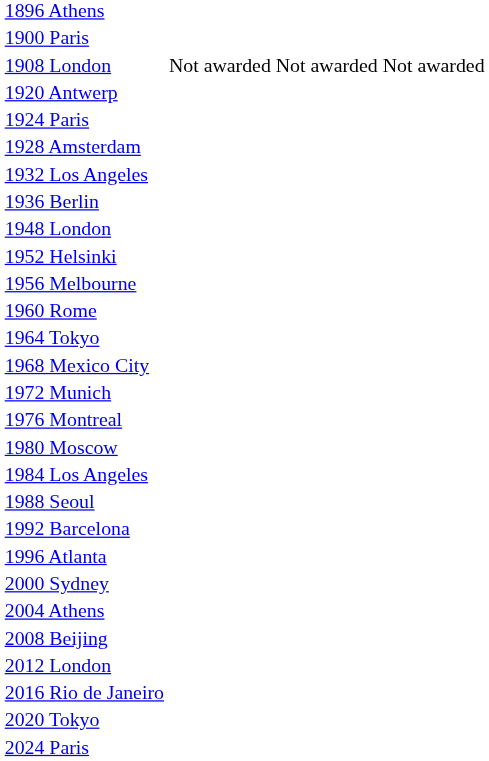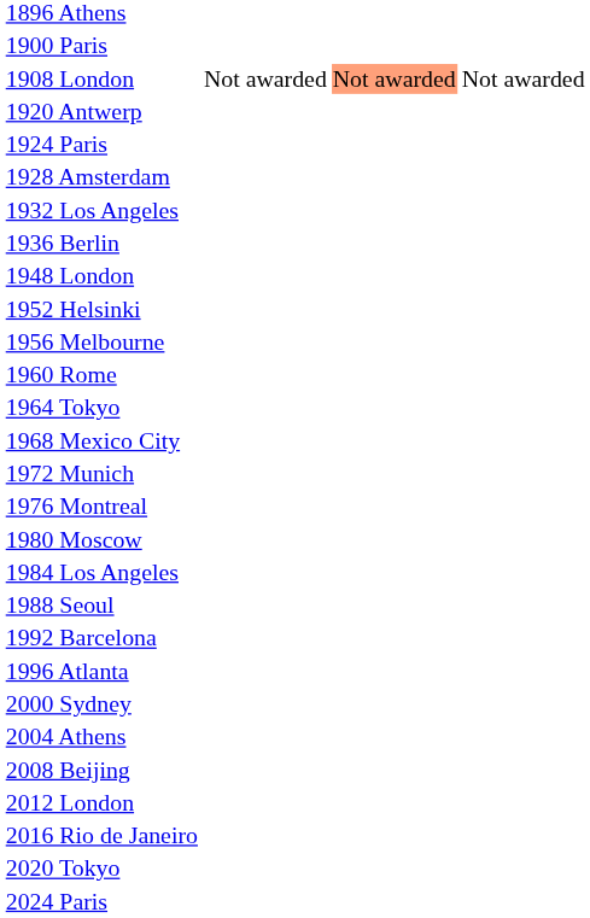1908 London | column 3: no background -> lightsalmon background
